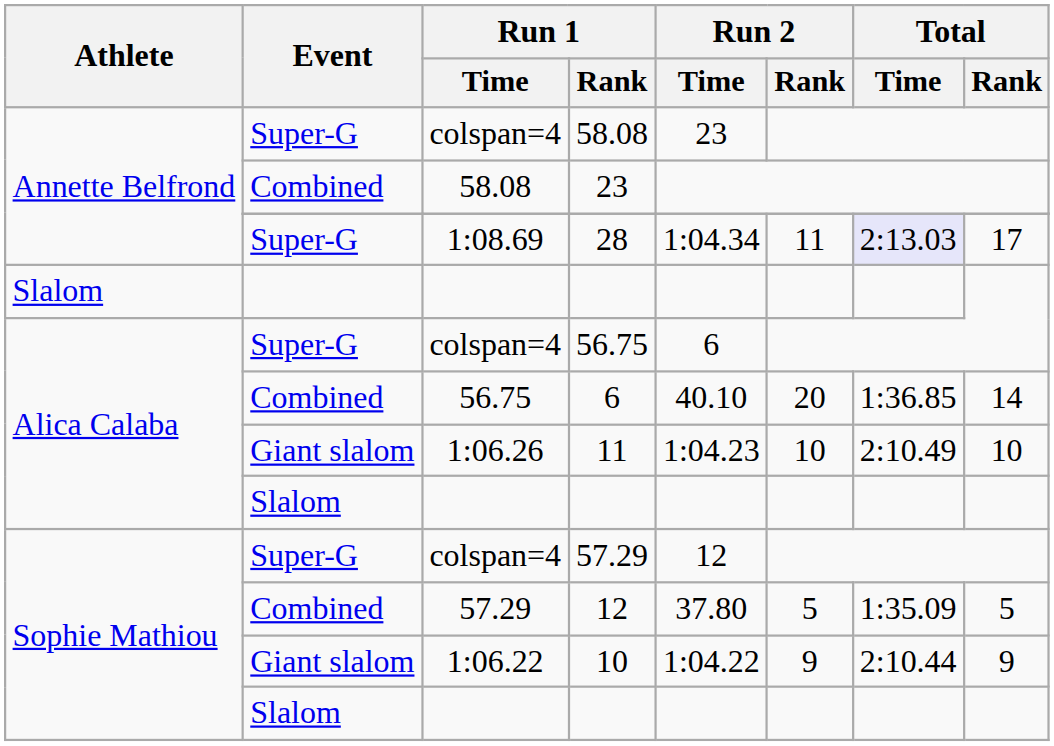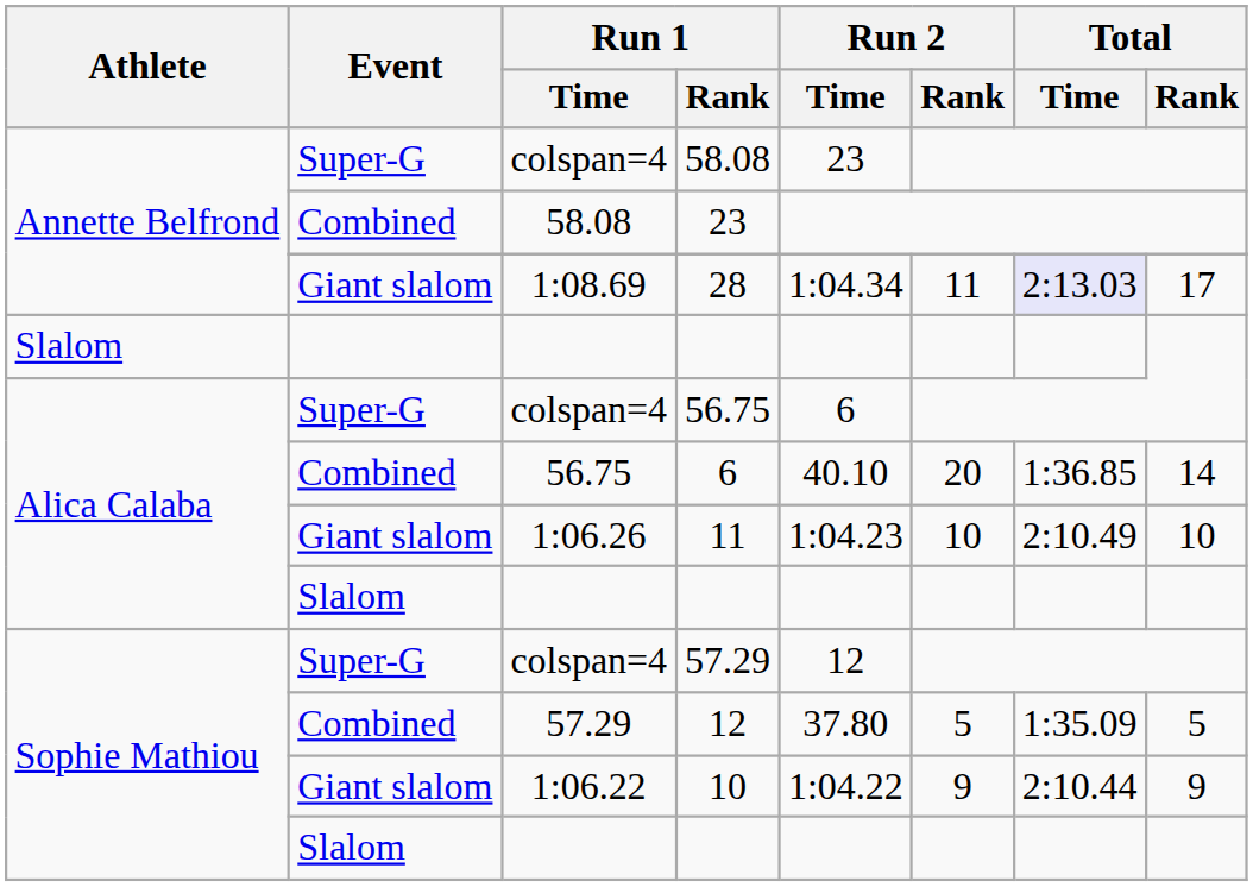28 | Event: Super-G -> Giant slalom
